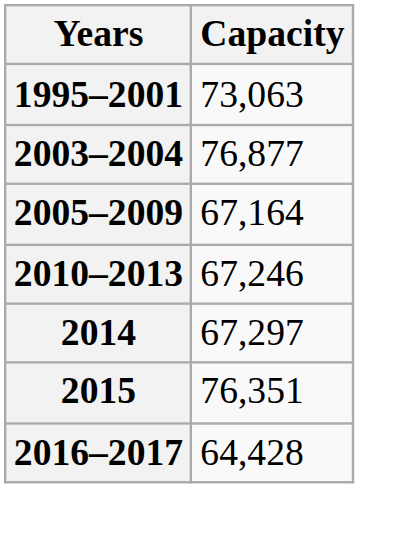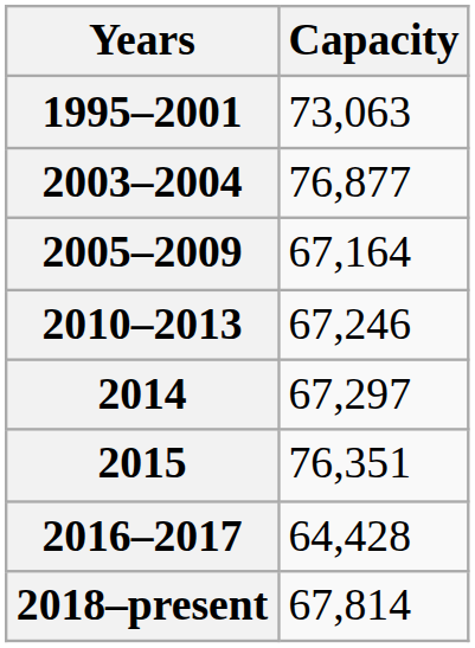+ row: 2018–present | 67,814
